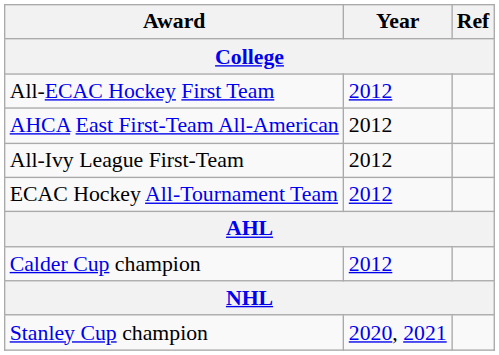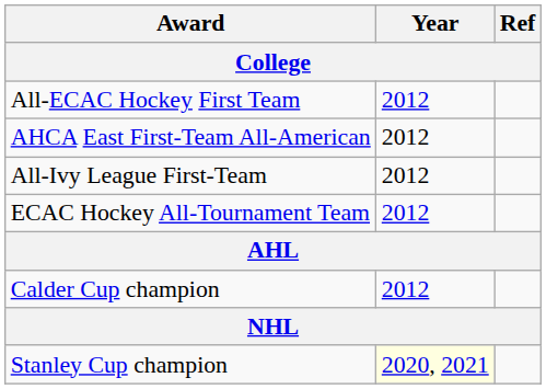Stanley Cup champion | Year: no background -> lightyellow background
